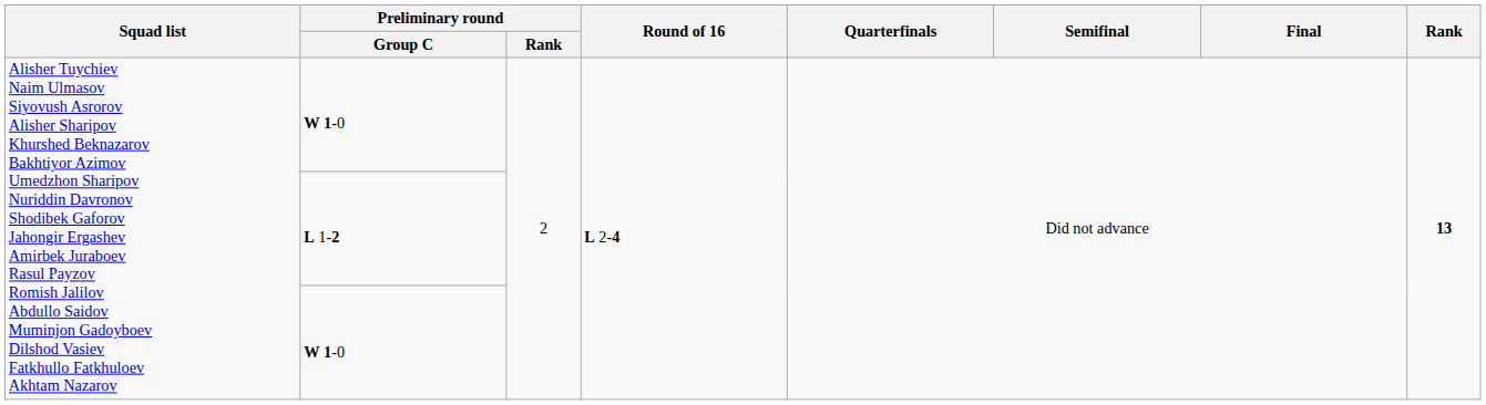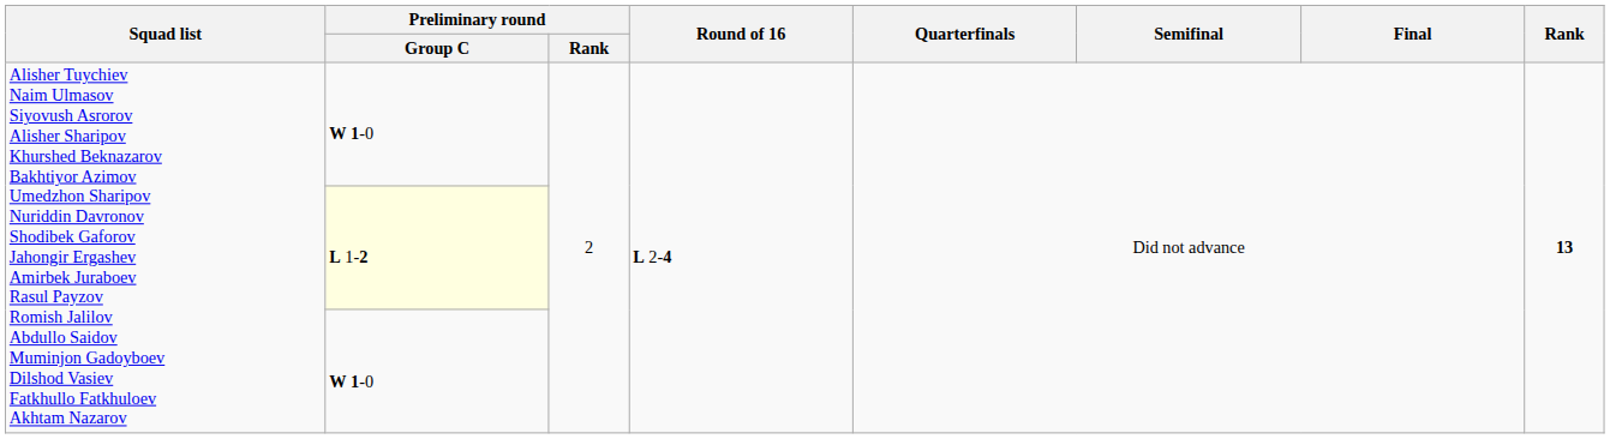L 1-2 | Preliminary round / Group C: no background -> lightyellow background
